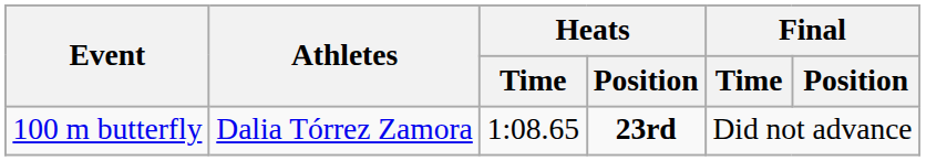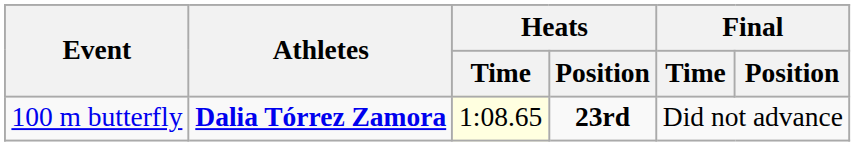100 m butterfly | Athletes: normal -> bold
100 m butterfly | Heats / Time: no background -> lightyellow background
